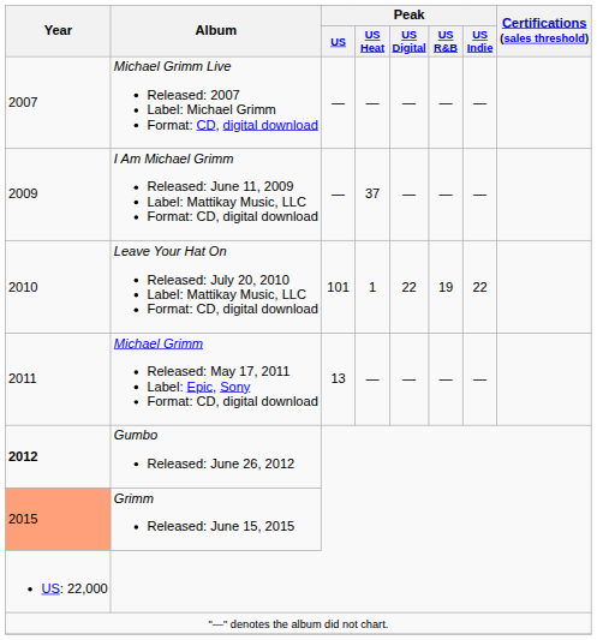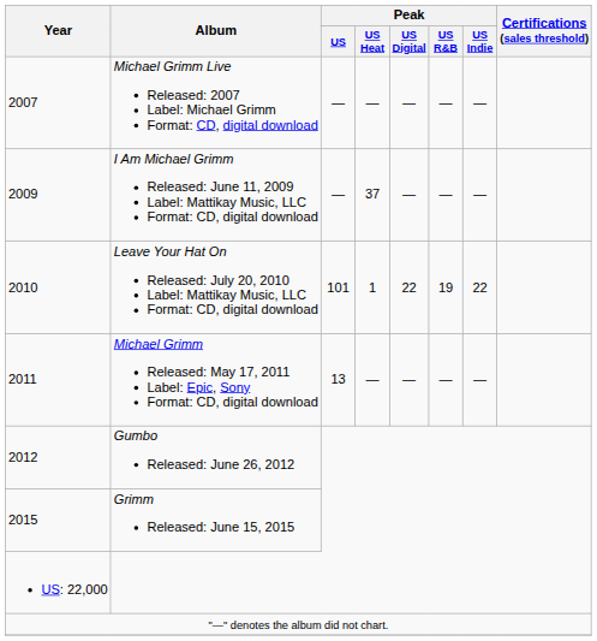Gumbo Released: June 26, 2012 | Year: bold -> normal
Grimm Released: June 15, 2015 | Year: lightsalmon background -> no background
